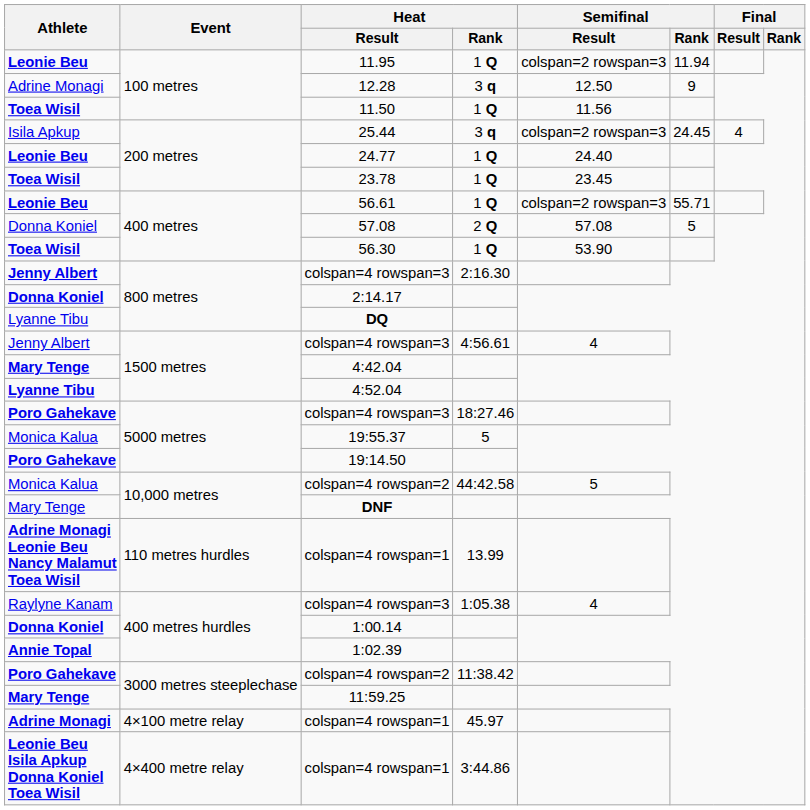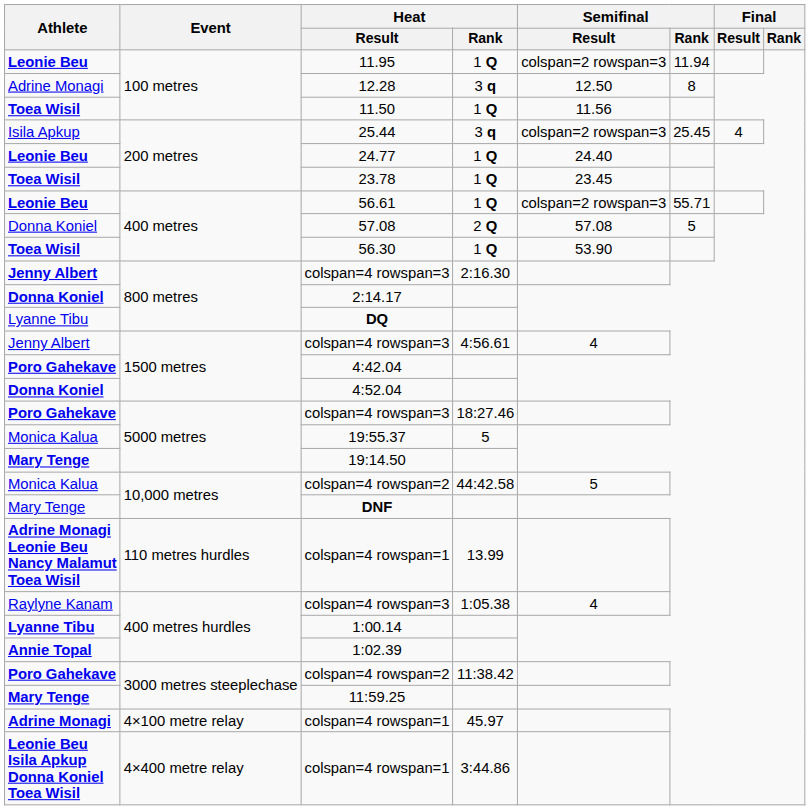12.28 | Semifinal / Rank: 9 -> 8
25.44 | Semifinal / Rank: 24.45 -> 25.45
4:42.04 | Athlete: Mary Tenge -> Poro Gahekave
4:52.04 | Athlete: Lyanne Tibu -> Donna Koniel
19:14.50 | Athlete: Poro Gahekave -> Mary Tenge
1:00.14 | Athlete: Donna Koniel -> Lyanne Tibu
